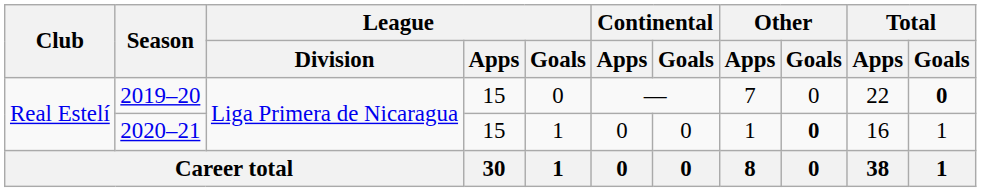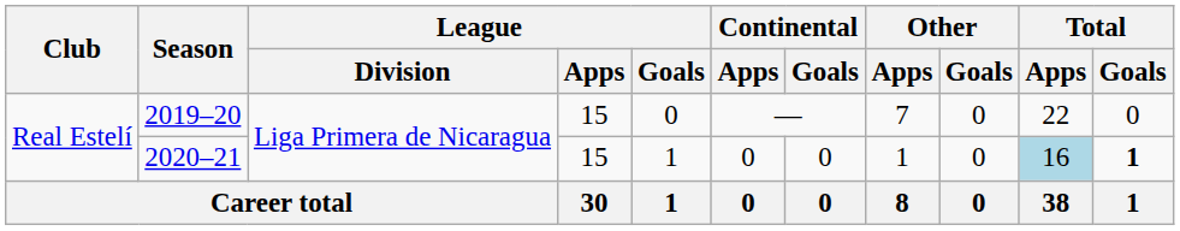2019–20 | Total / Goals: bold -> normal
2020–21 | Other / Goals: bold -> normal
2020–21 | Total / Apps: no background -> lightblue background
2020–21 | Total / Goals: normal -> bold
